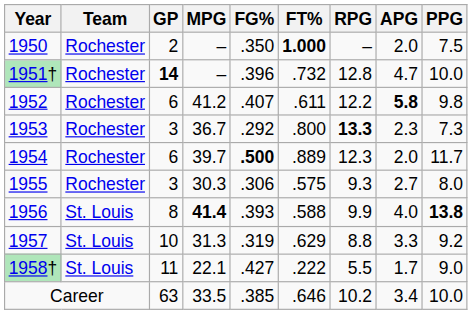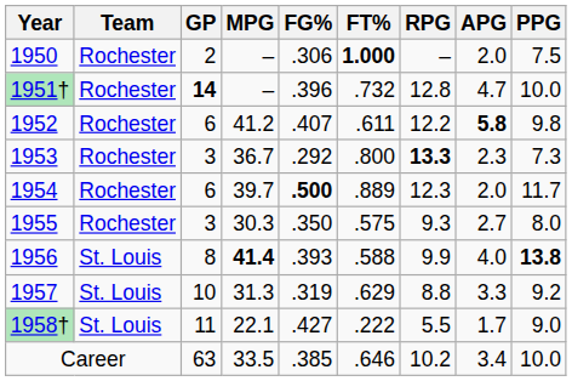1950 | FG%: .350 -> .306
1955 | FG%: .306 -> .350
